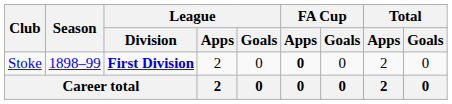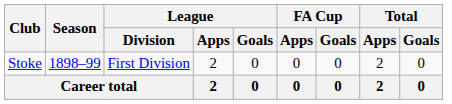Stoke | League / Division: bold -> normal
Stoke | FA Cup / Apps: bold -> normal
